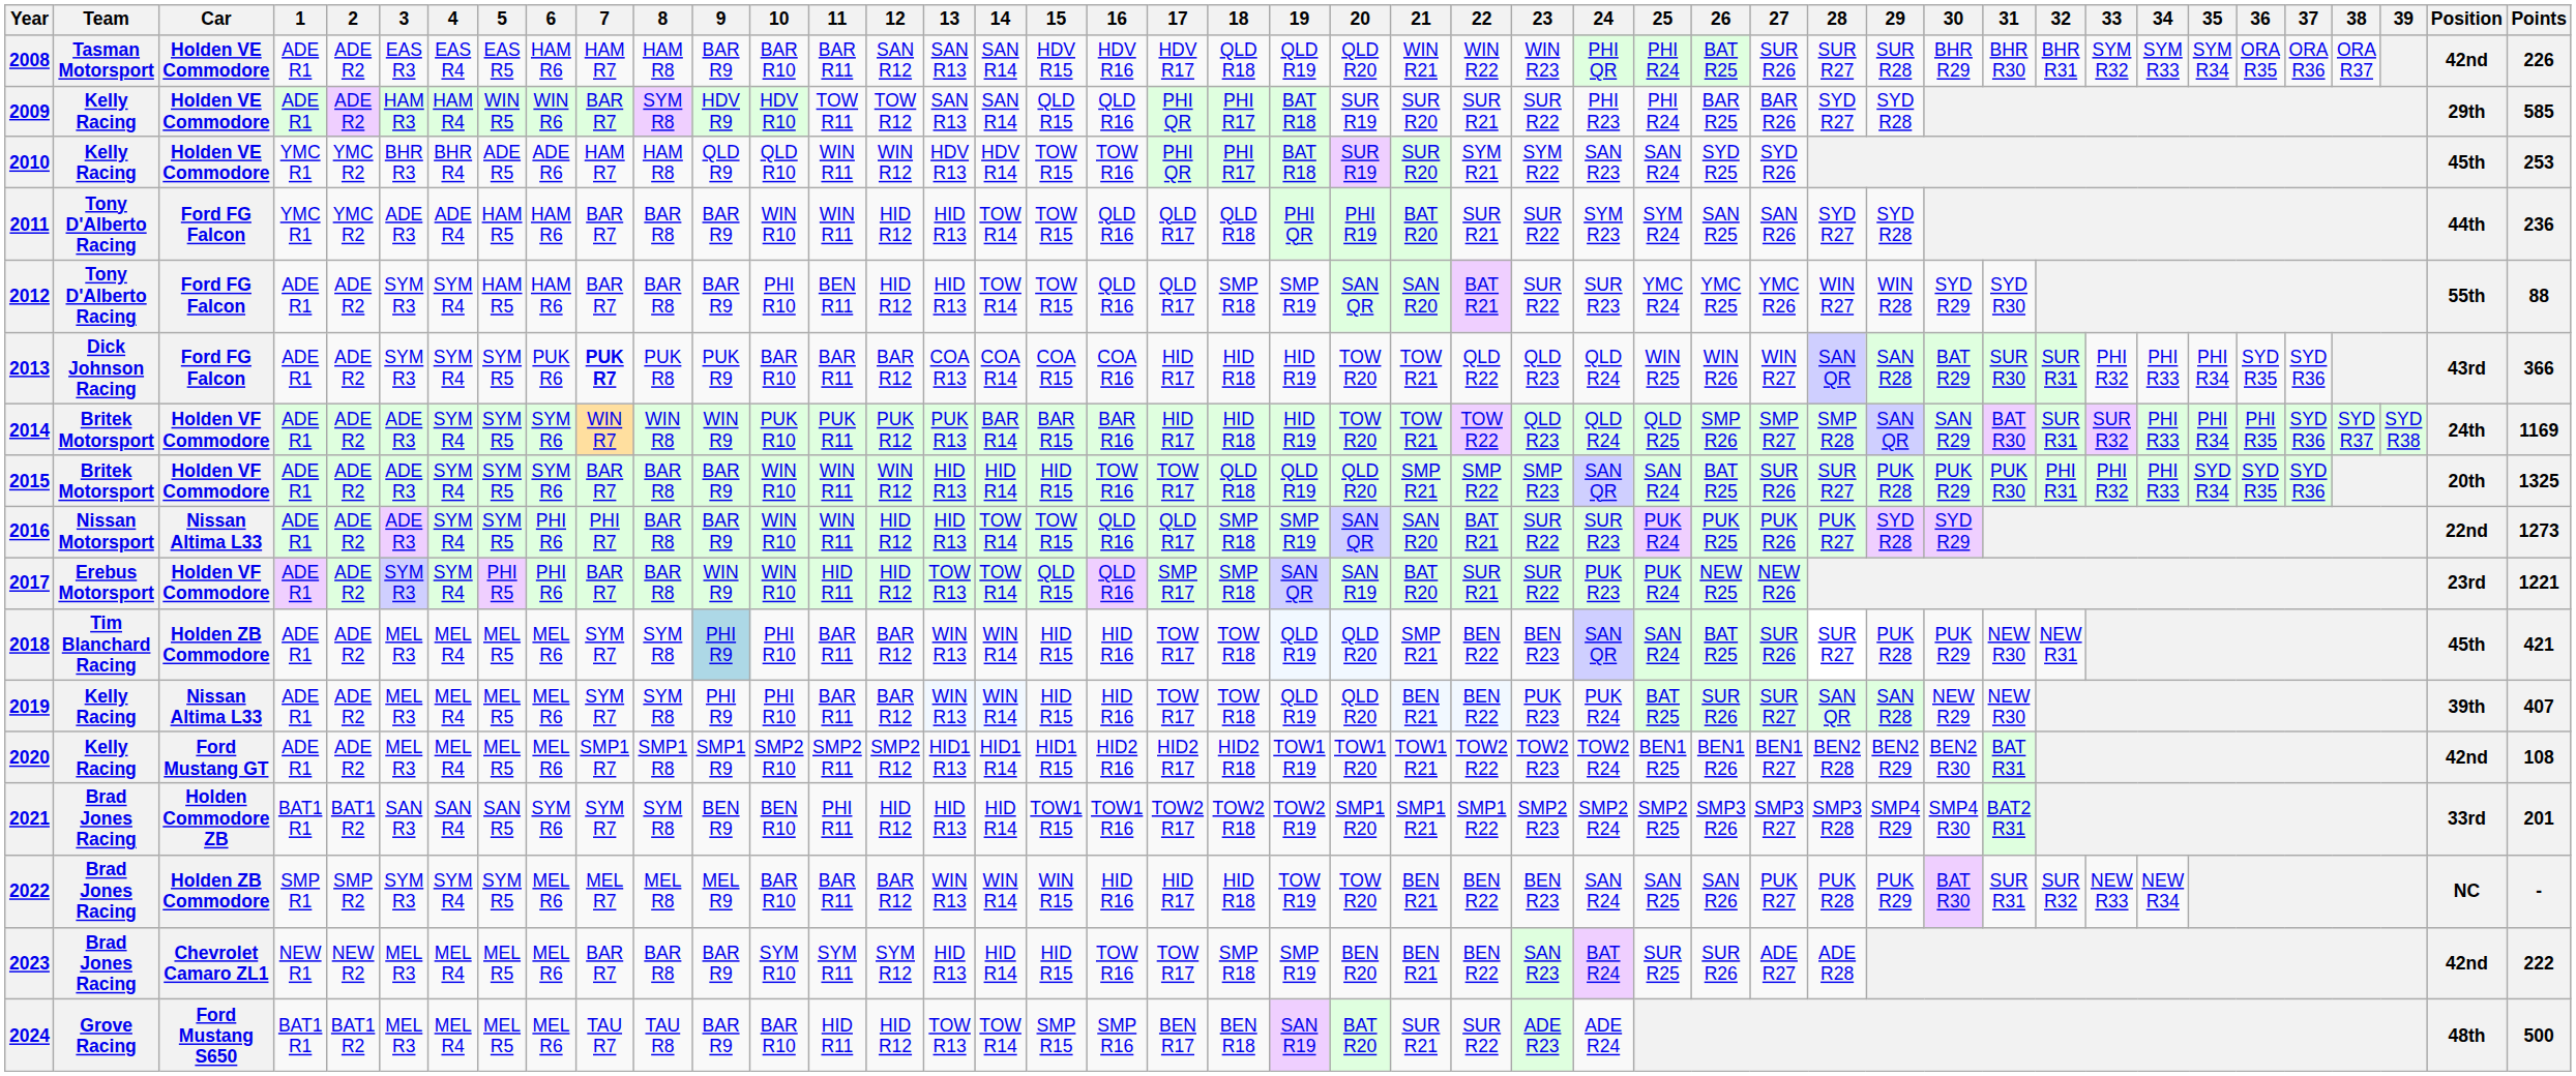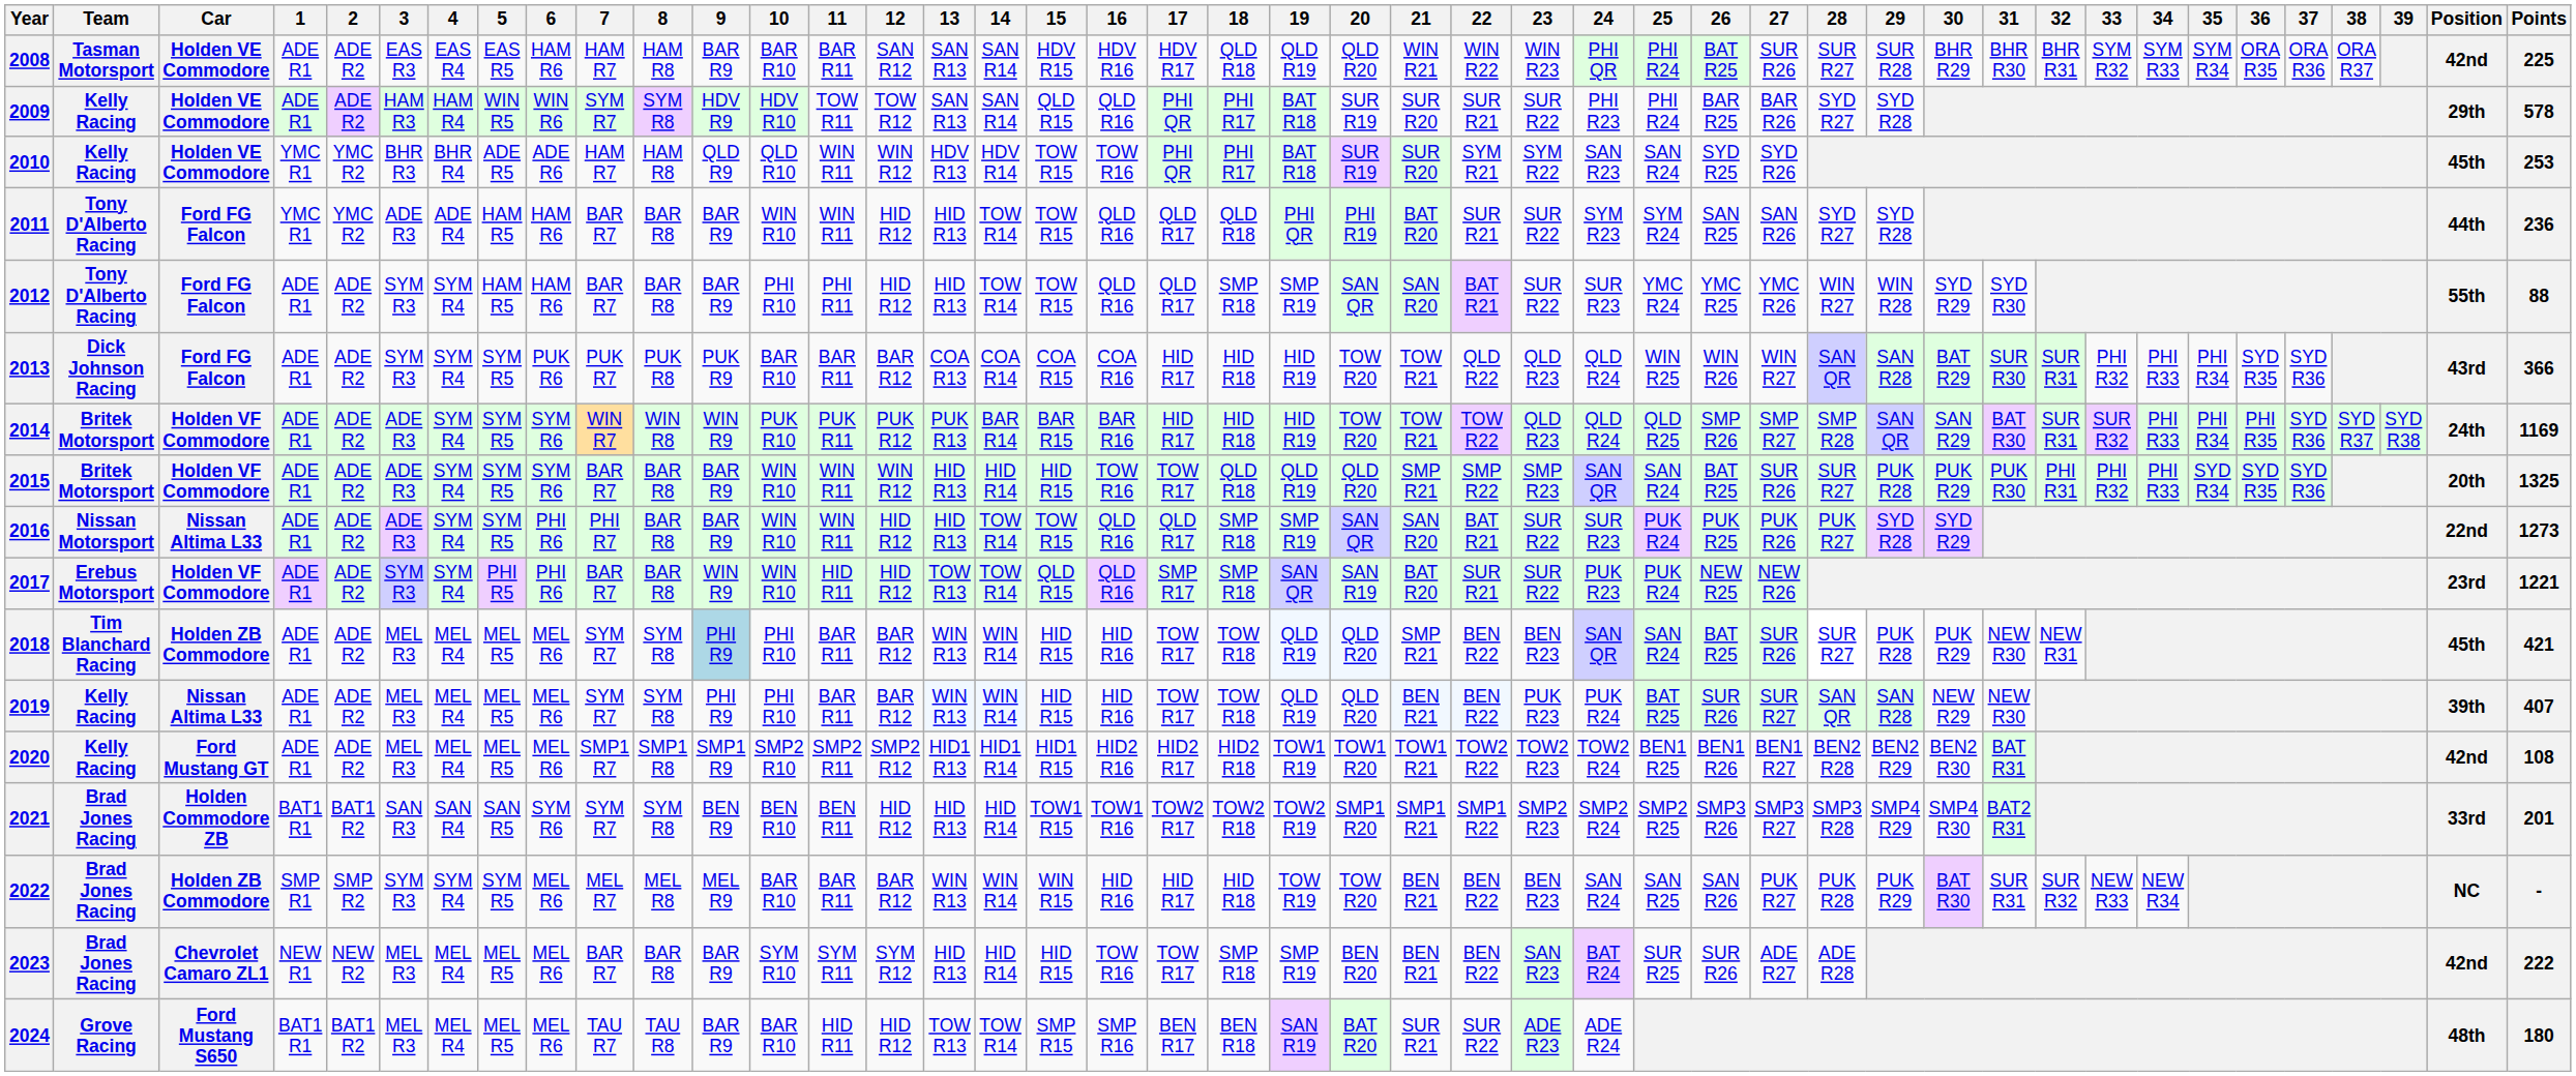2008 | Points: 226 -> 225
2009 | 7: BAR R7 -> SYM R7
2009 | Points: 585 -> 578
2012 | 11: BEN R11 -> PHI R11
2013 | 7: bold -> normal
2021 | 11: PHI R11 -> BEN R11
2024 | Points: 500 -> 180
